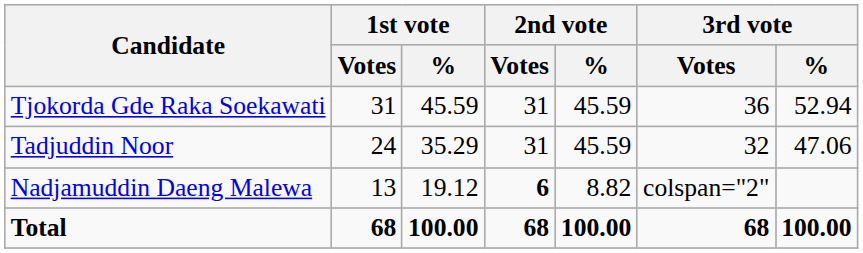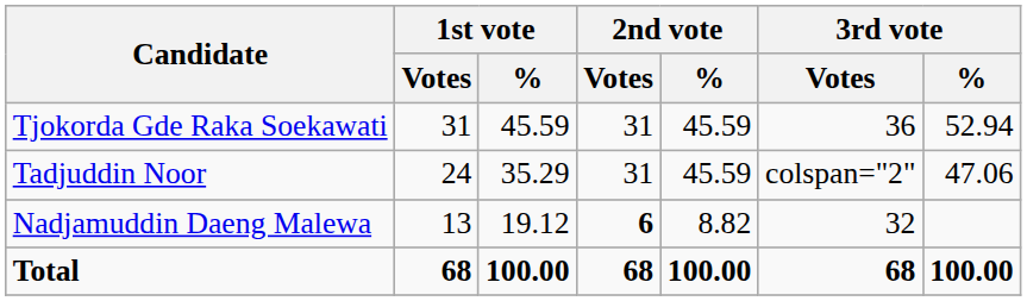Tadjuddin Noor | 3rd vote / Votes: 32 -> colspan="2"
Nadjamuddin Daeng Malewa | 3rd vote / Votes: colspan="2" -> 32
